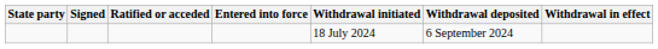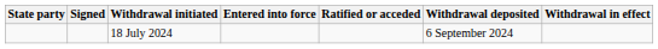columns swapped: Ratified or acceded <-> Withdrawal initiated
